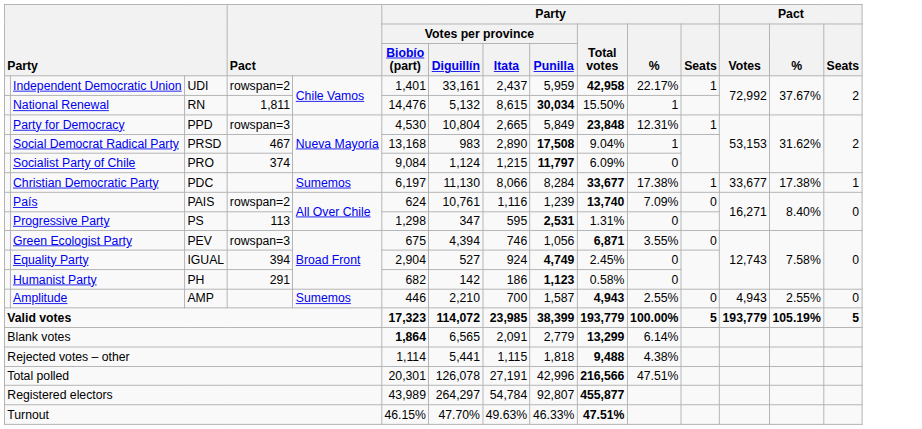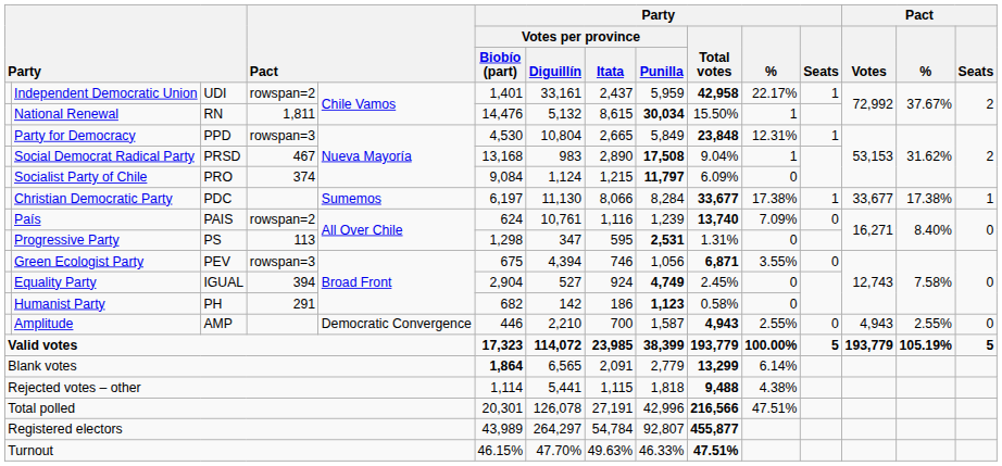Amplitude | column 5: Sumemos -> Democratic Convergence
